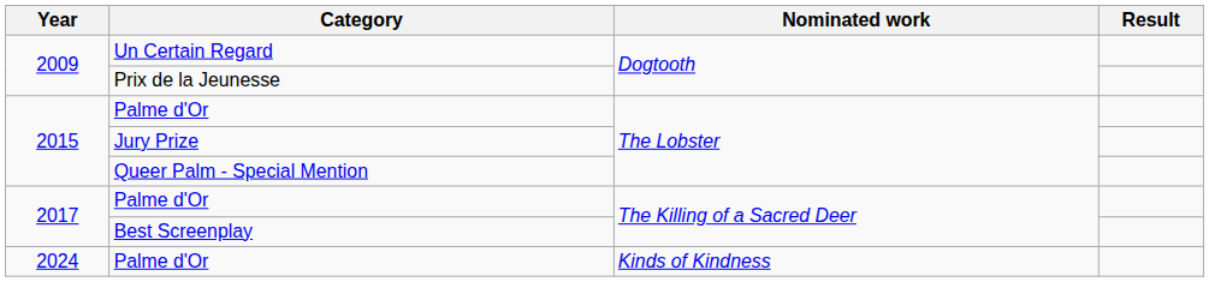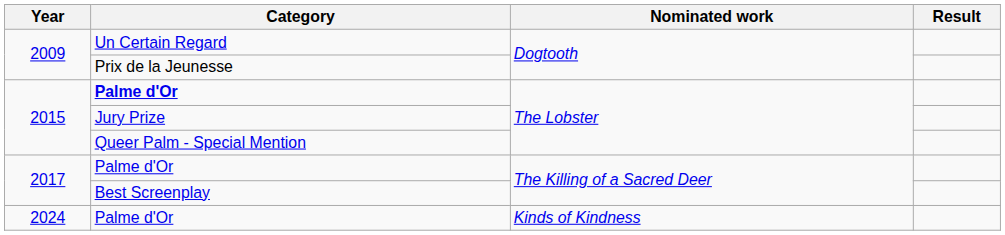2015 / Palme d'Or | Category: normal -> bold
